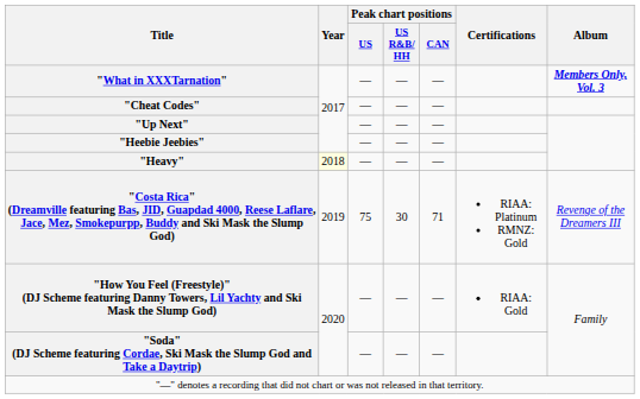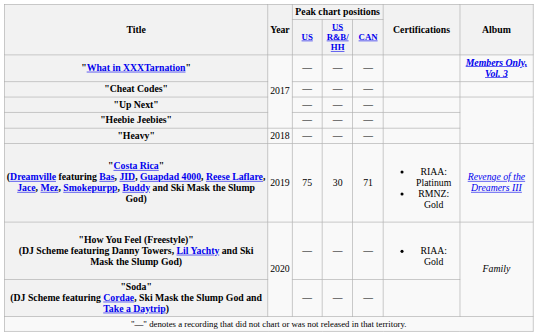"Heavy" | Year: lightyellow background -> no background
